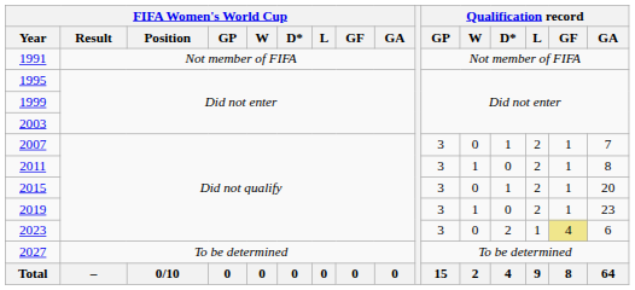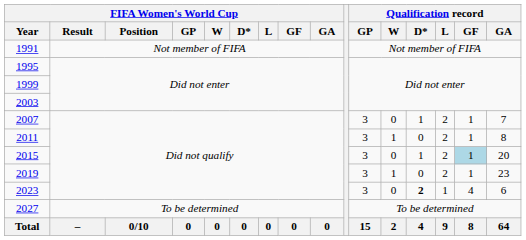2015 | Qualification record / GF: no background -> lightblue background
2023 | Qualification record / D*: normal -> bold
2023 | Qualification record / GF: khaki background -> no background
